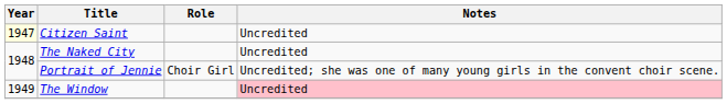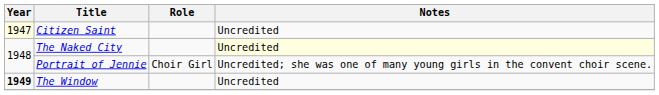The Naked City | Notes: no background -> lightyellow background
The Window | Year: normal -> bold
The Window | Notes: pink background -> no background
